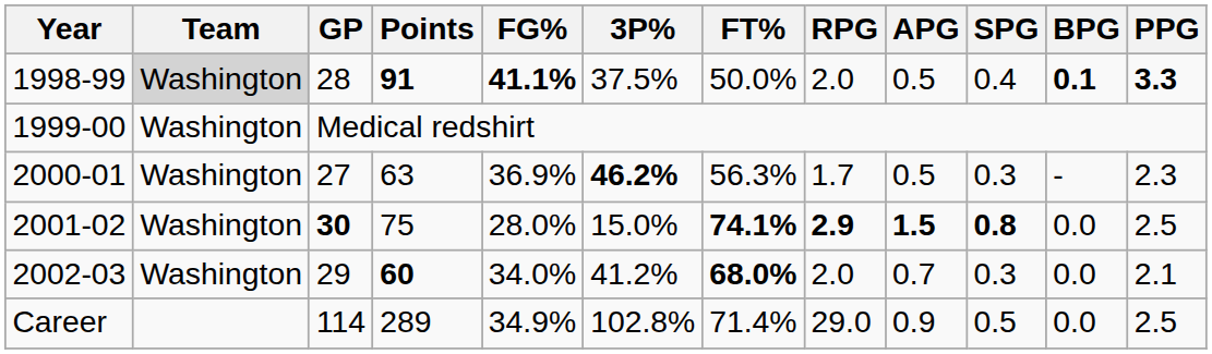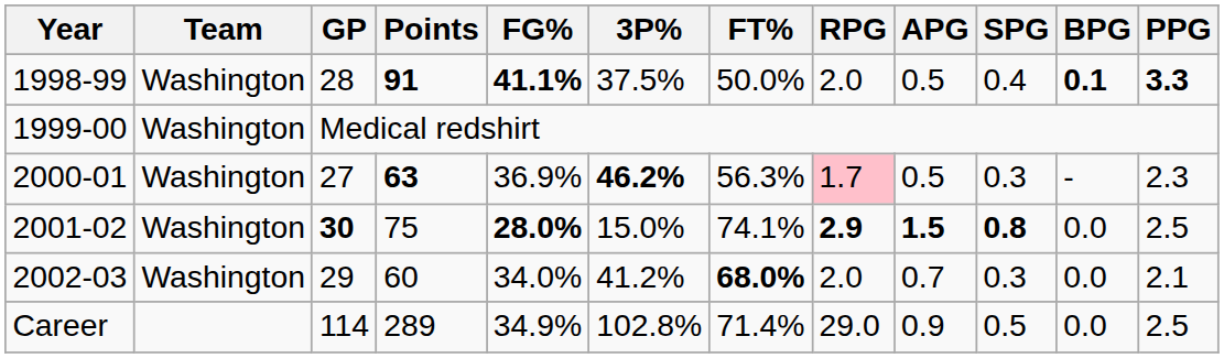1998-99 | Team: lightgrey background -> no background
2000-01 | Points: normal -> bold
2000-01 | RPG: no background -> pink background
2001-02 | FG%: normal -> bold
2001-02 | FT%: bold -> normal
2002-03 | Points: bold -> normal
